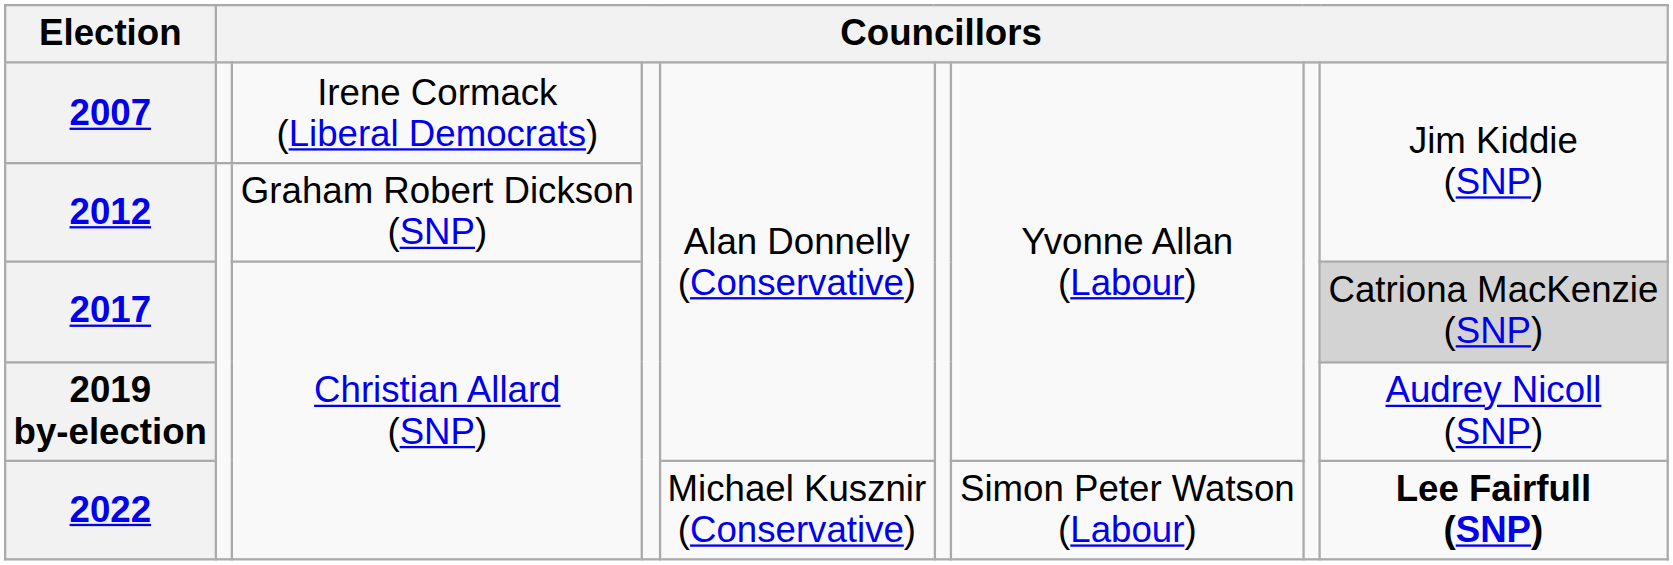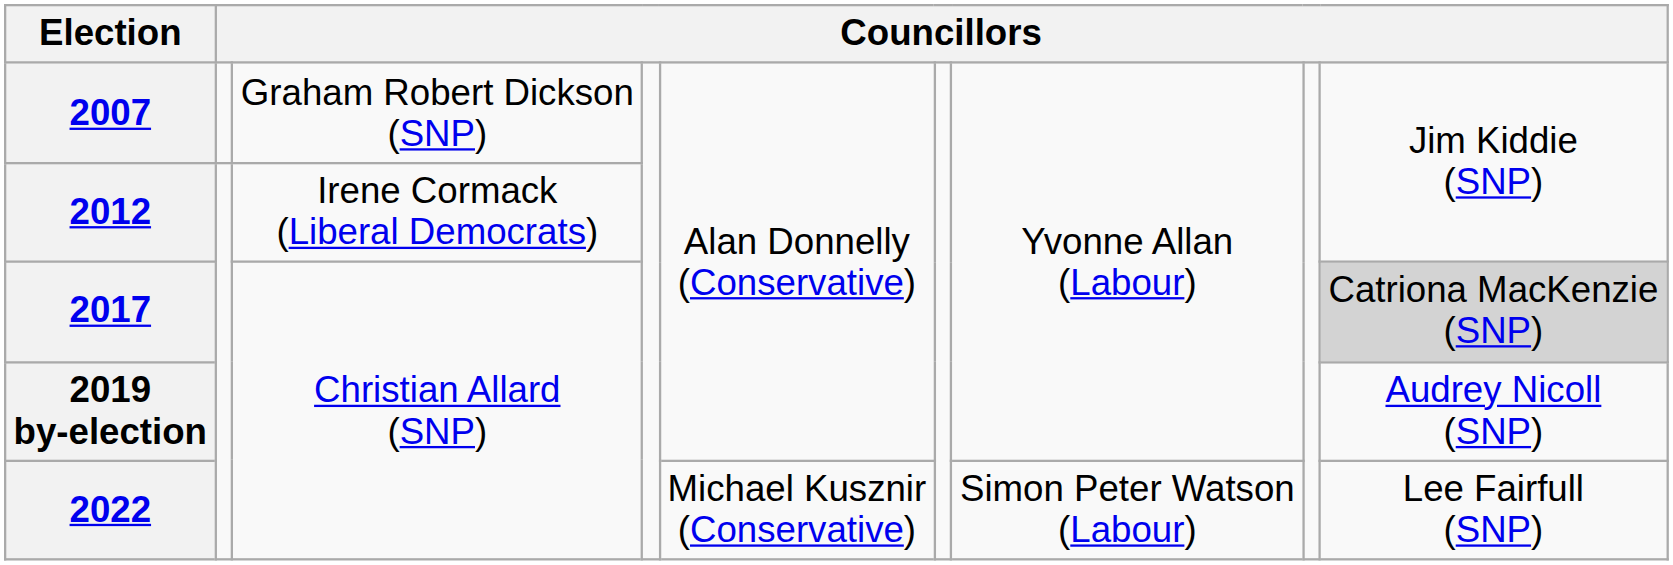2007 | column 3: Irene Cormack (Liberal Democrats) -> Graham Robert Dickson (SNP)
2012 | column 3: Graham Robert Dickson (SNP) -> Irene Cormack (Liberal Democrats)
2022 | column 9: bold -> normal
